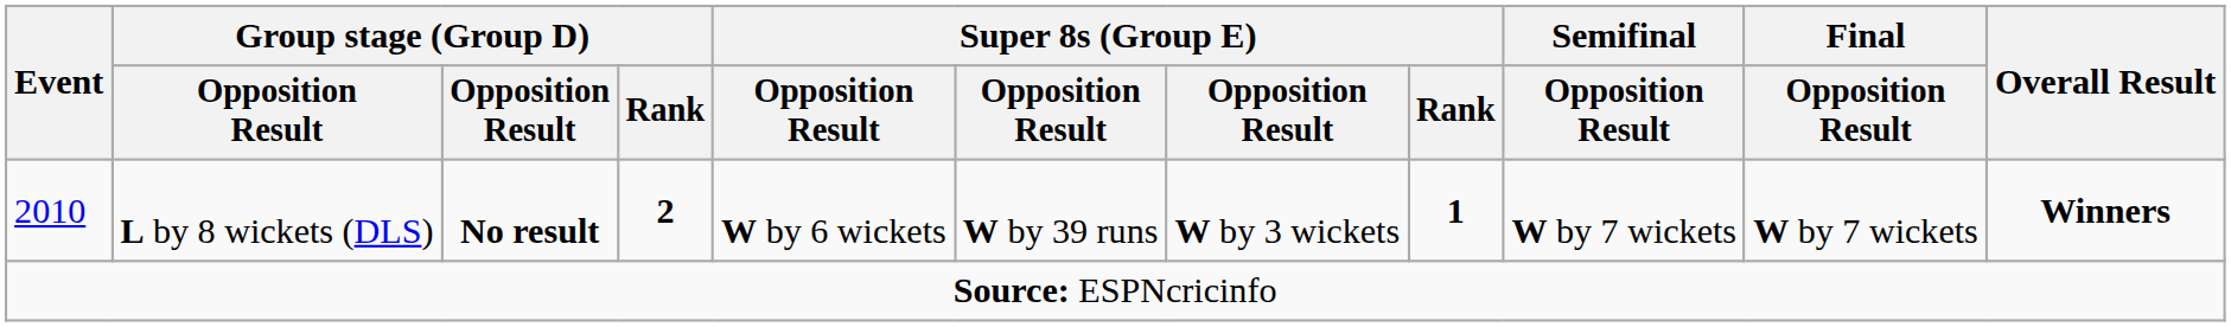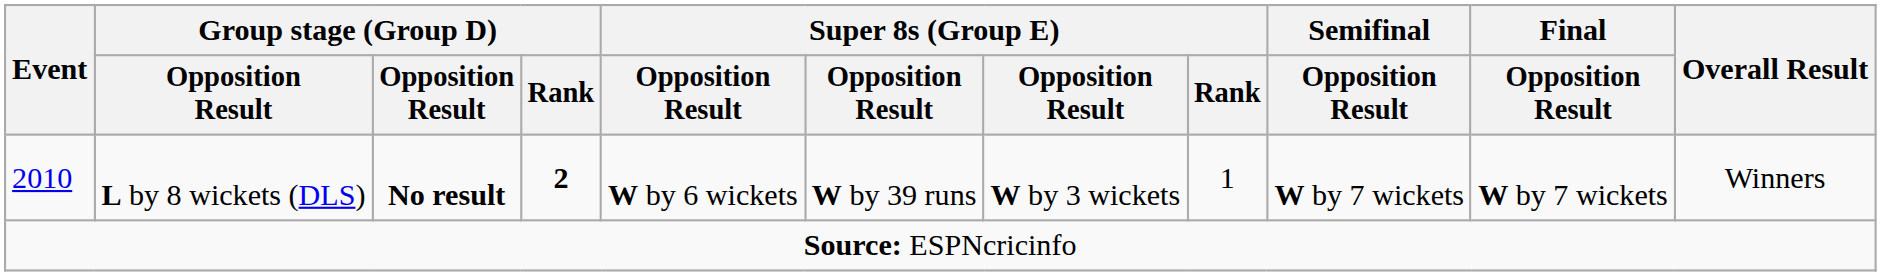2010 | Super 8s (Group E) / Rank: bold -> normal
2010 | Overall Result: bold -> normal
